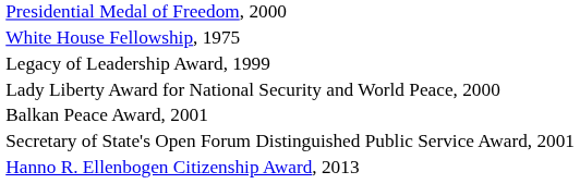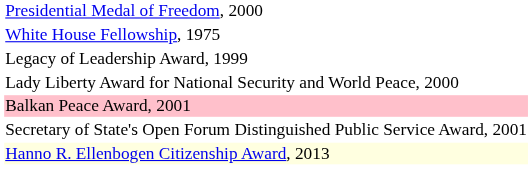row 5 | column 1: no background -> pink background
row 7 | column 1: no background -> lightyellow background
